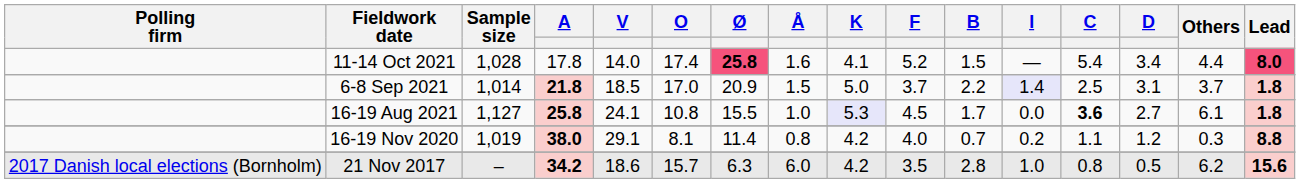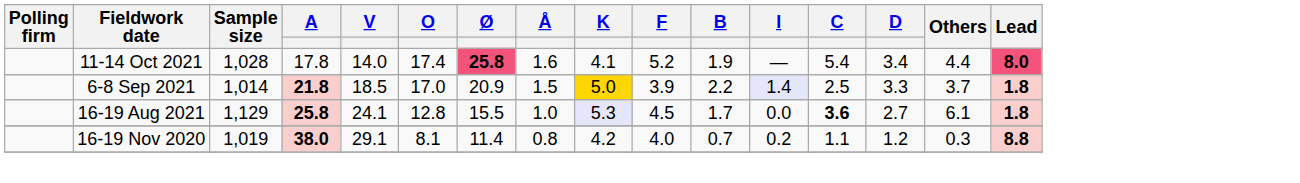11-14 Oct 2021 | B: 1.5 -> 1.9
6-8 Sep 2021 | K: no background -> gold background
6-8 Sep 2021 | F: 3.7 -> 3.9
6-8 Sep 2021 | D: 3.1 -> 3.3
16-19 Aug 2021 | Sample size: 1,127 -> 1,129
16-19 Aug 2021 | O: 10.8 -> 12.8
- row: 2017 Danish local elections (Bornholm) | 21 Nov 2017 | – | 34.2 | 18.6 | 15.7 | 6.3 | 6.0 | 4.2 | 3.5 | 2.8 | 1.0 | 0.8 | 0.5 | 6.2 | 15.6
